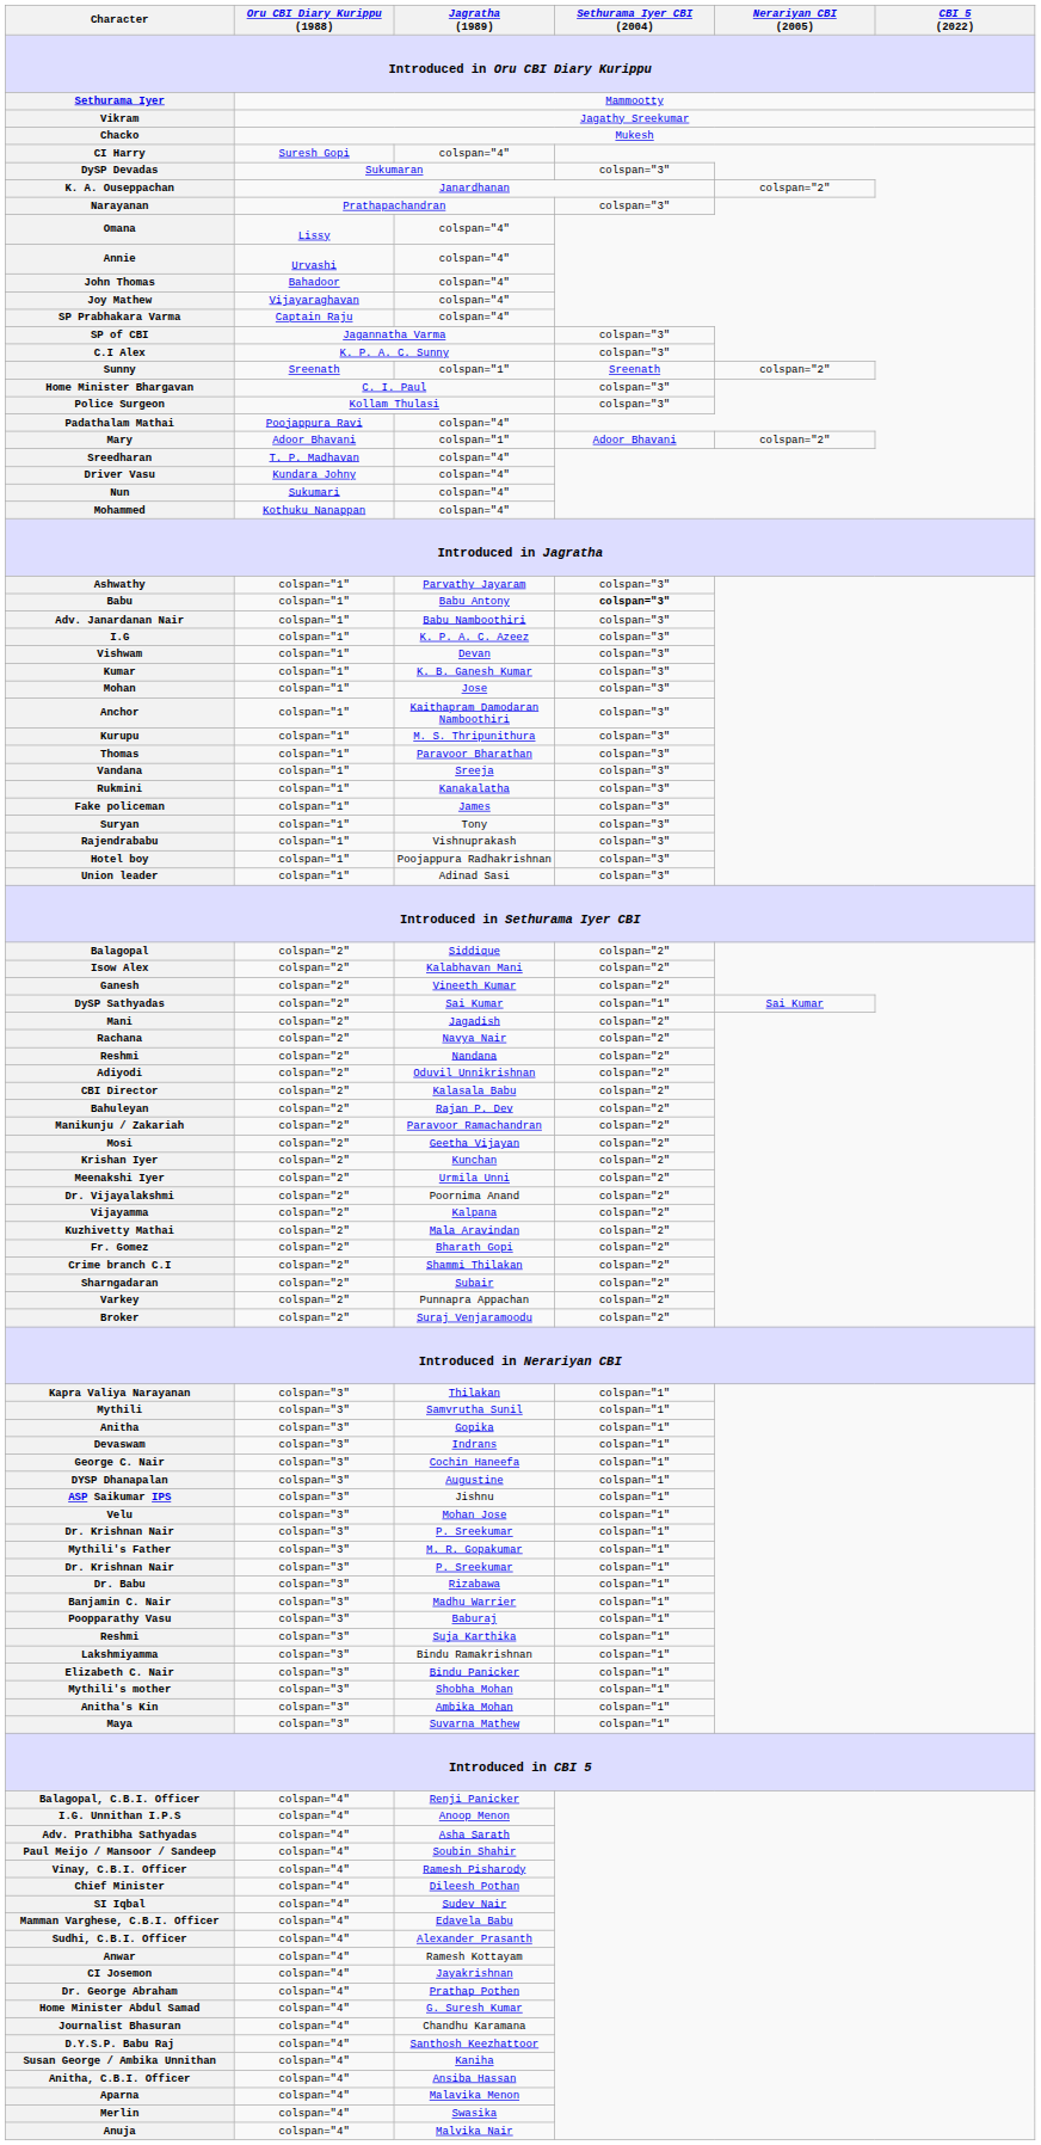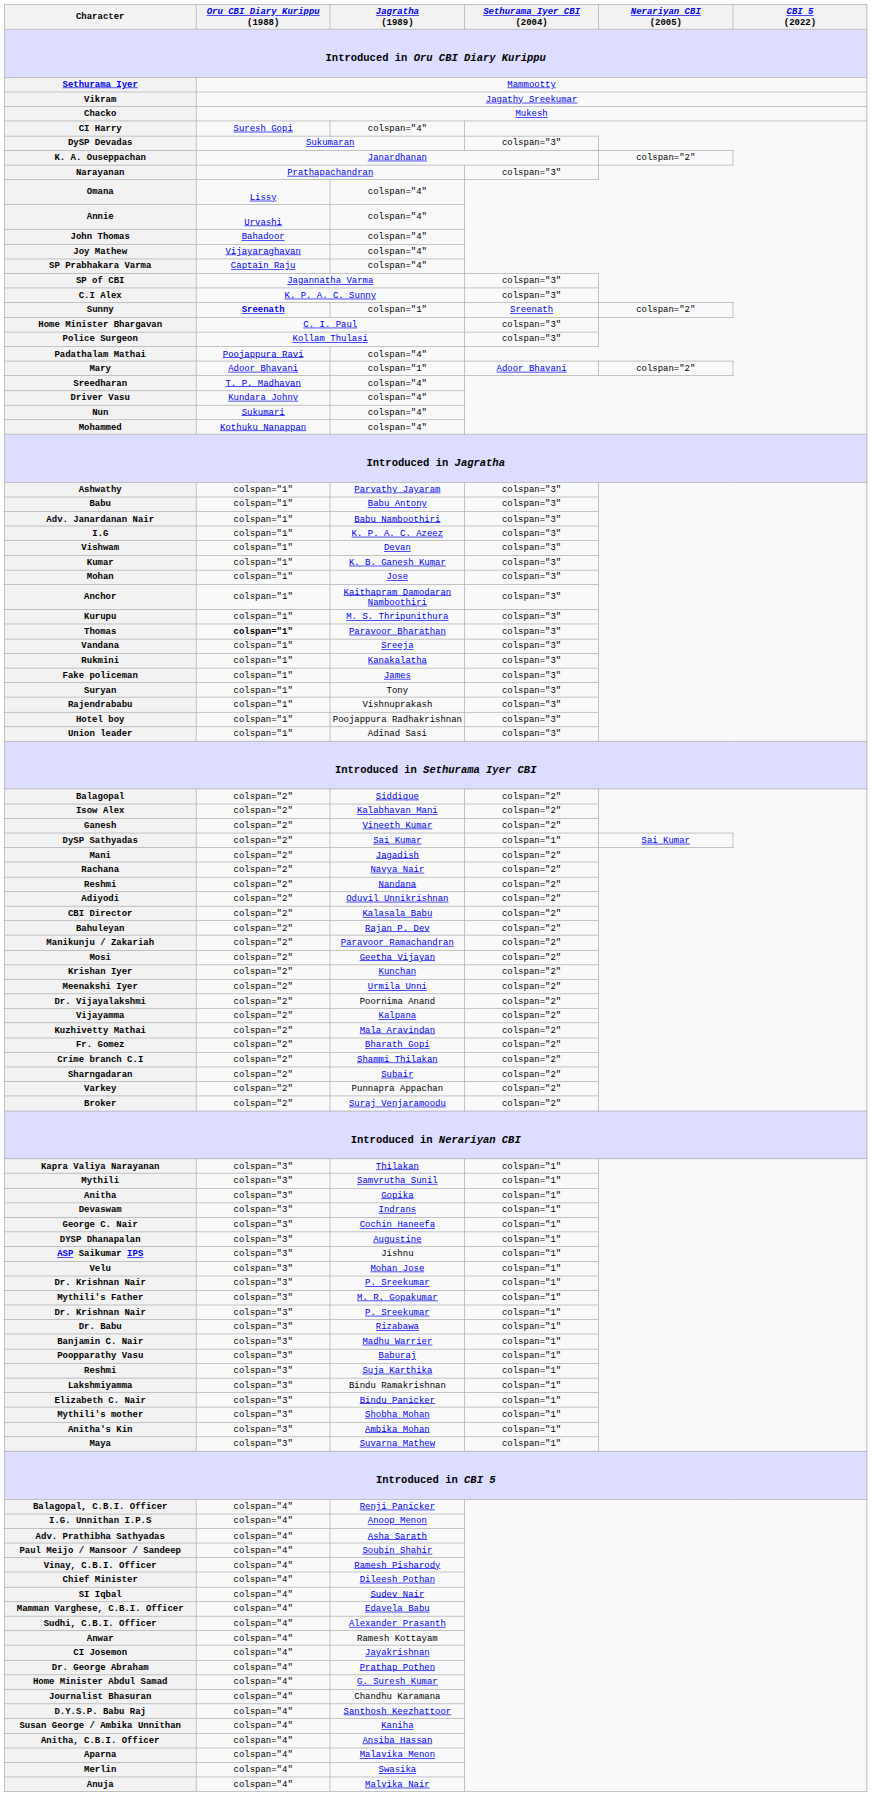Sunny | Oru CBI Diary Kurippu (1988): normal -> bold
Babu | Sethurama Iyer CBI (2004): bold -> normal
Thomas | Oru CBI Diary Kurippu (1988): normal -> bold
